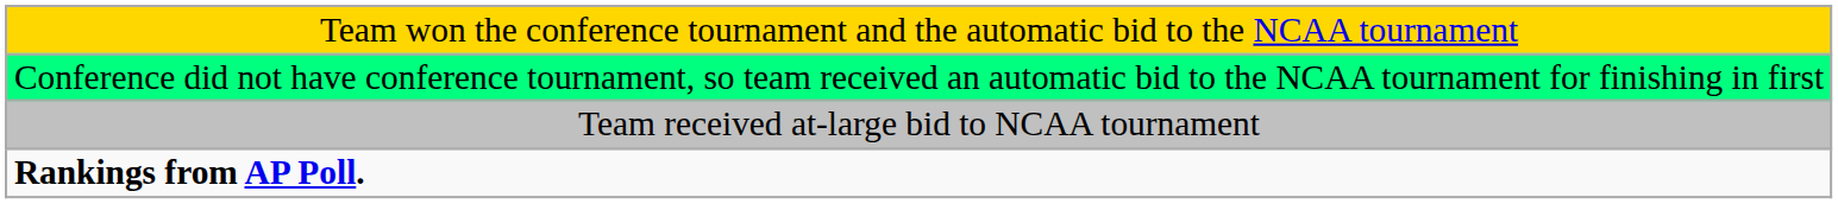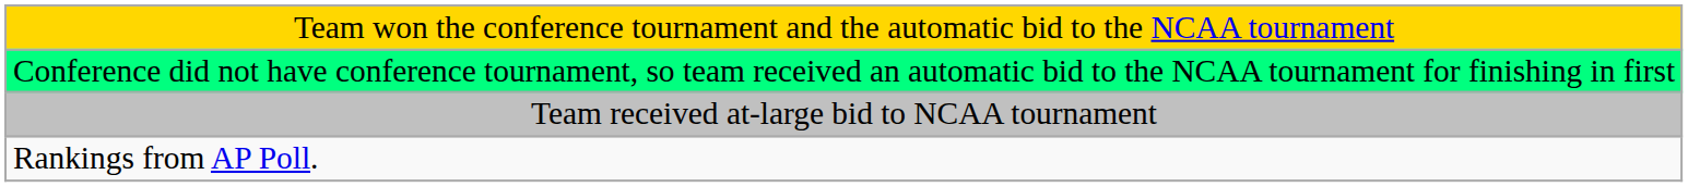Rankings from AP Poll. | column 1: bold -> normal
